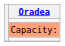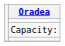row 3 | Oradea: lightsalmon background -> no background
